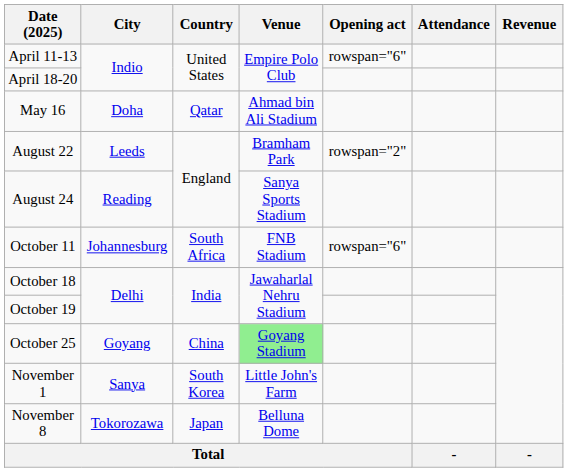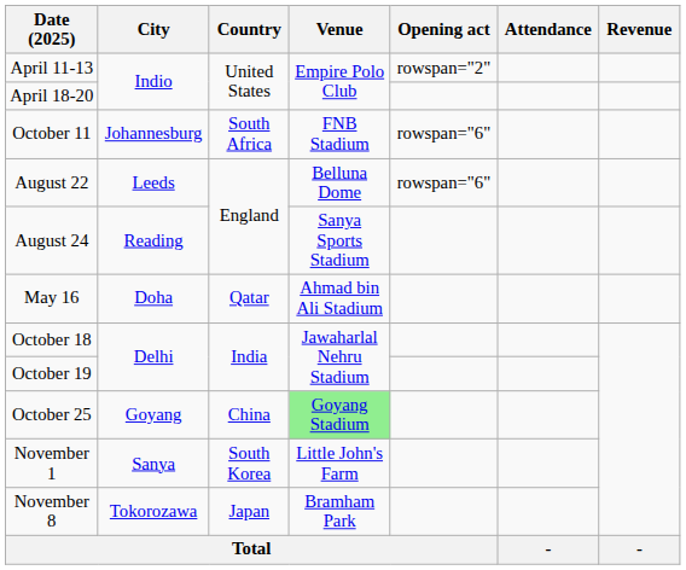April 11-13 | Opening act: rowspan="6" -> rowspan="2"
rows swapped: May 16 <-> October 11
August 22 | Venue: Bramham Park -> Belluna Dome
August 22 | Opening act: rowspan="2" -> rowspan="6"
November 8 | Venue: Belluna Dome -> Bramham Park
